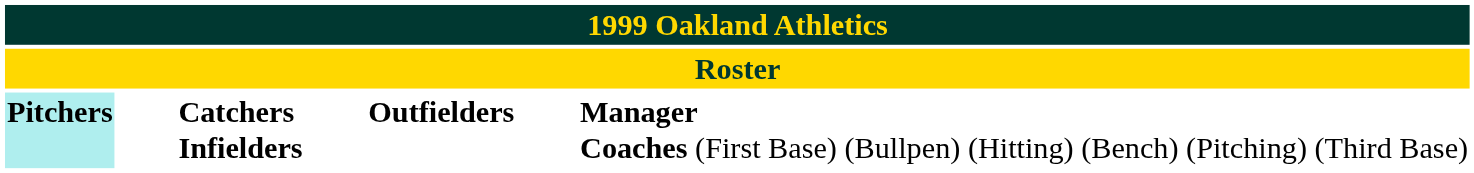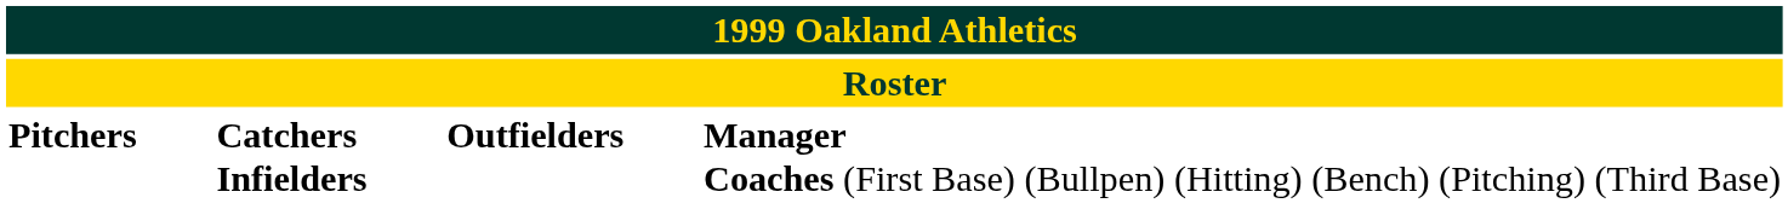Pitchers | column 1: paleturquoise background -> no background
